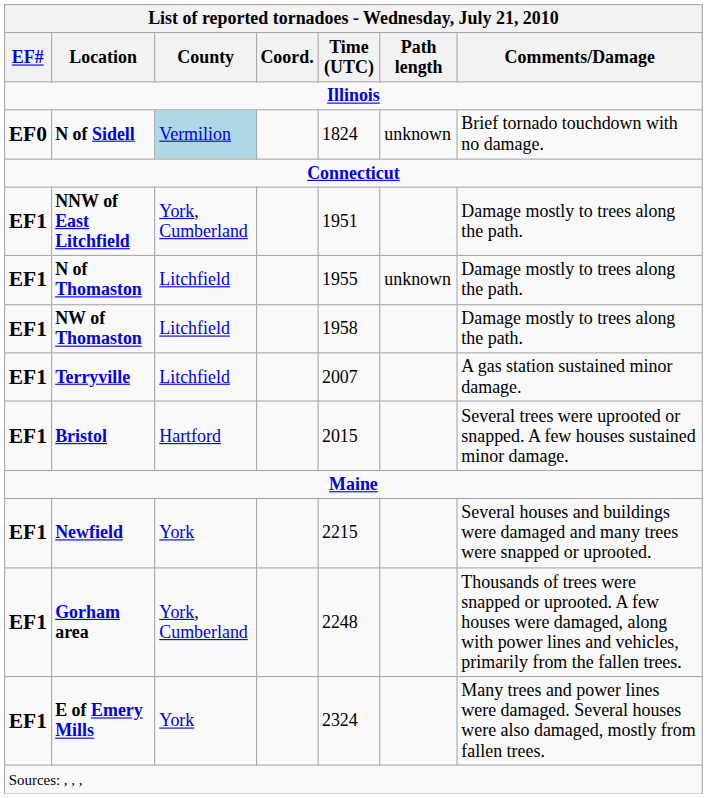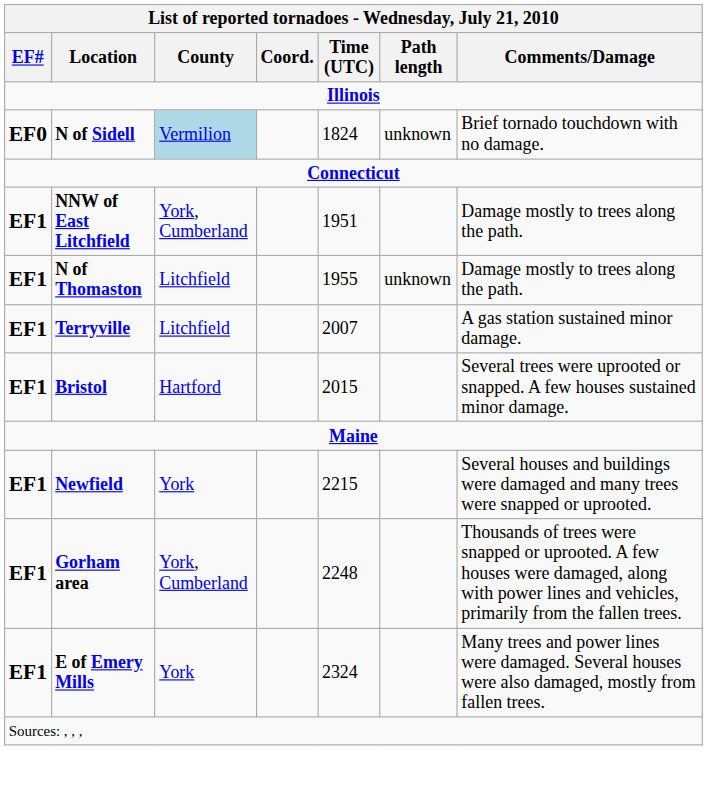- row: EF1 | NW of Thomaston | Litchfield | 1958 | Damage mostly to trees along the path.
